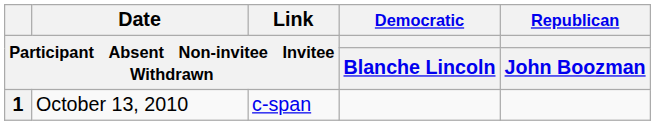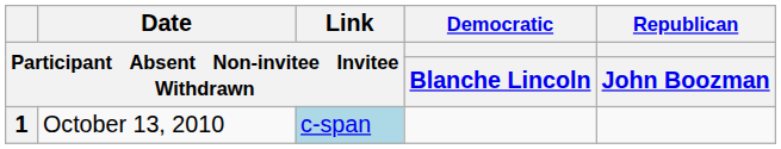1 | Link / Participant Absent Non-invitee Invitee Withdrawn: no background -> lightblue background
